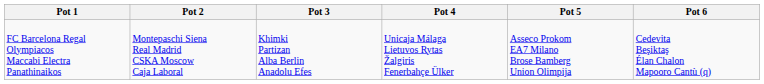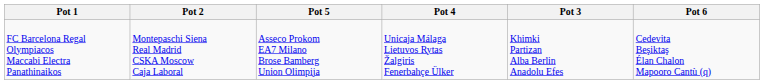columns swapped: Pot 3 <-> Pot 5
